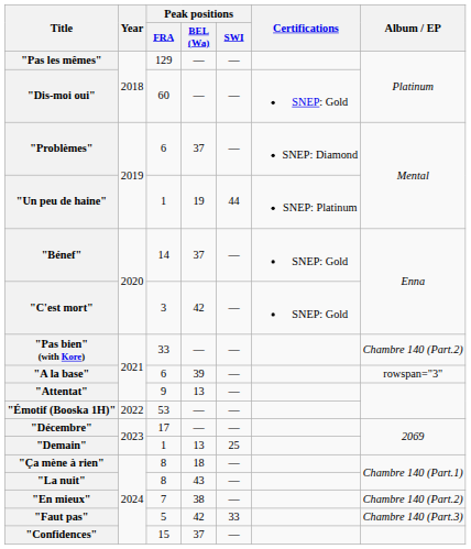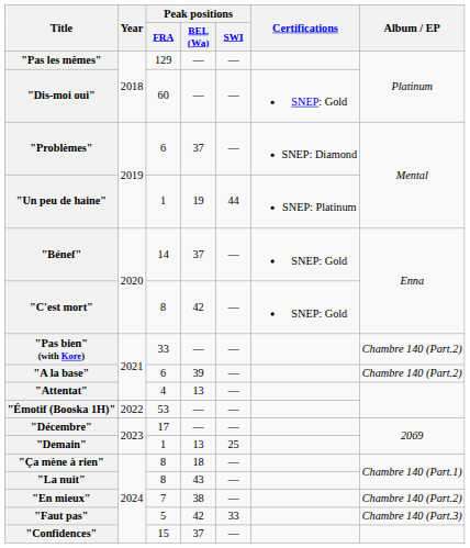"C'est mort" | Peak positions / FRA: 3 -> 8
"A la base" | Album / EP: rowspan="3" -> Chambre 140 (Part.2)
"Attentat" | Peak positions / FRA: 9 -> 4
